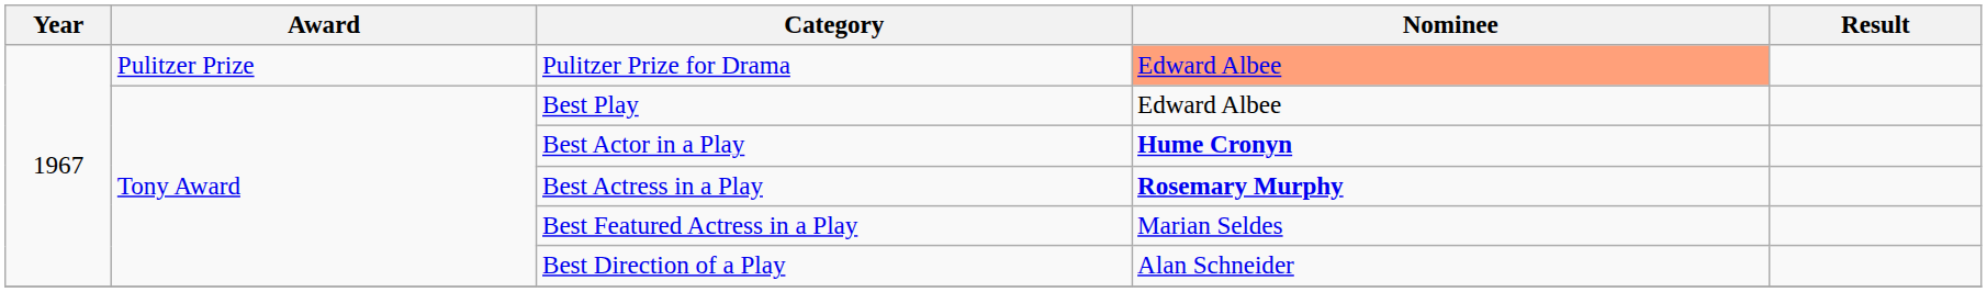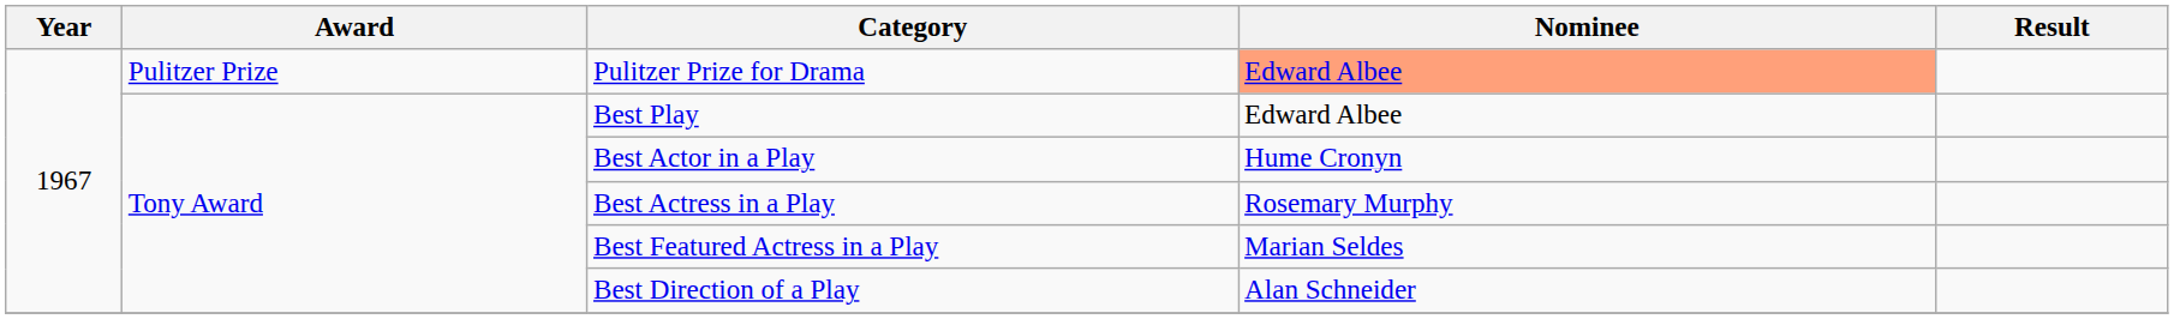Best Actor in a Play | Nominee: bold -> normal
Best Actress in a Play | Nominee: bold -> normal
